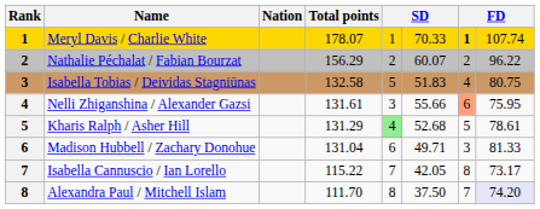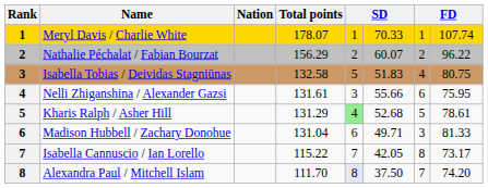Meryl Davis / Charlie White | column 7: bold -> normal
Nelli Zhiganshina / Alexander Gazsi | column 7: lightsalmon background -> no background
Alexandra Paul / Mitchell Islam | column 5: no background -> lavender background
Alexandra Paul / Mitchell Islam | column 8: lavender background -> no background
